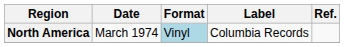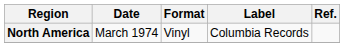North America | Format: lightblue background -> no background
